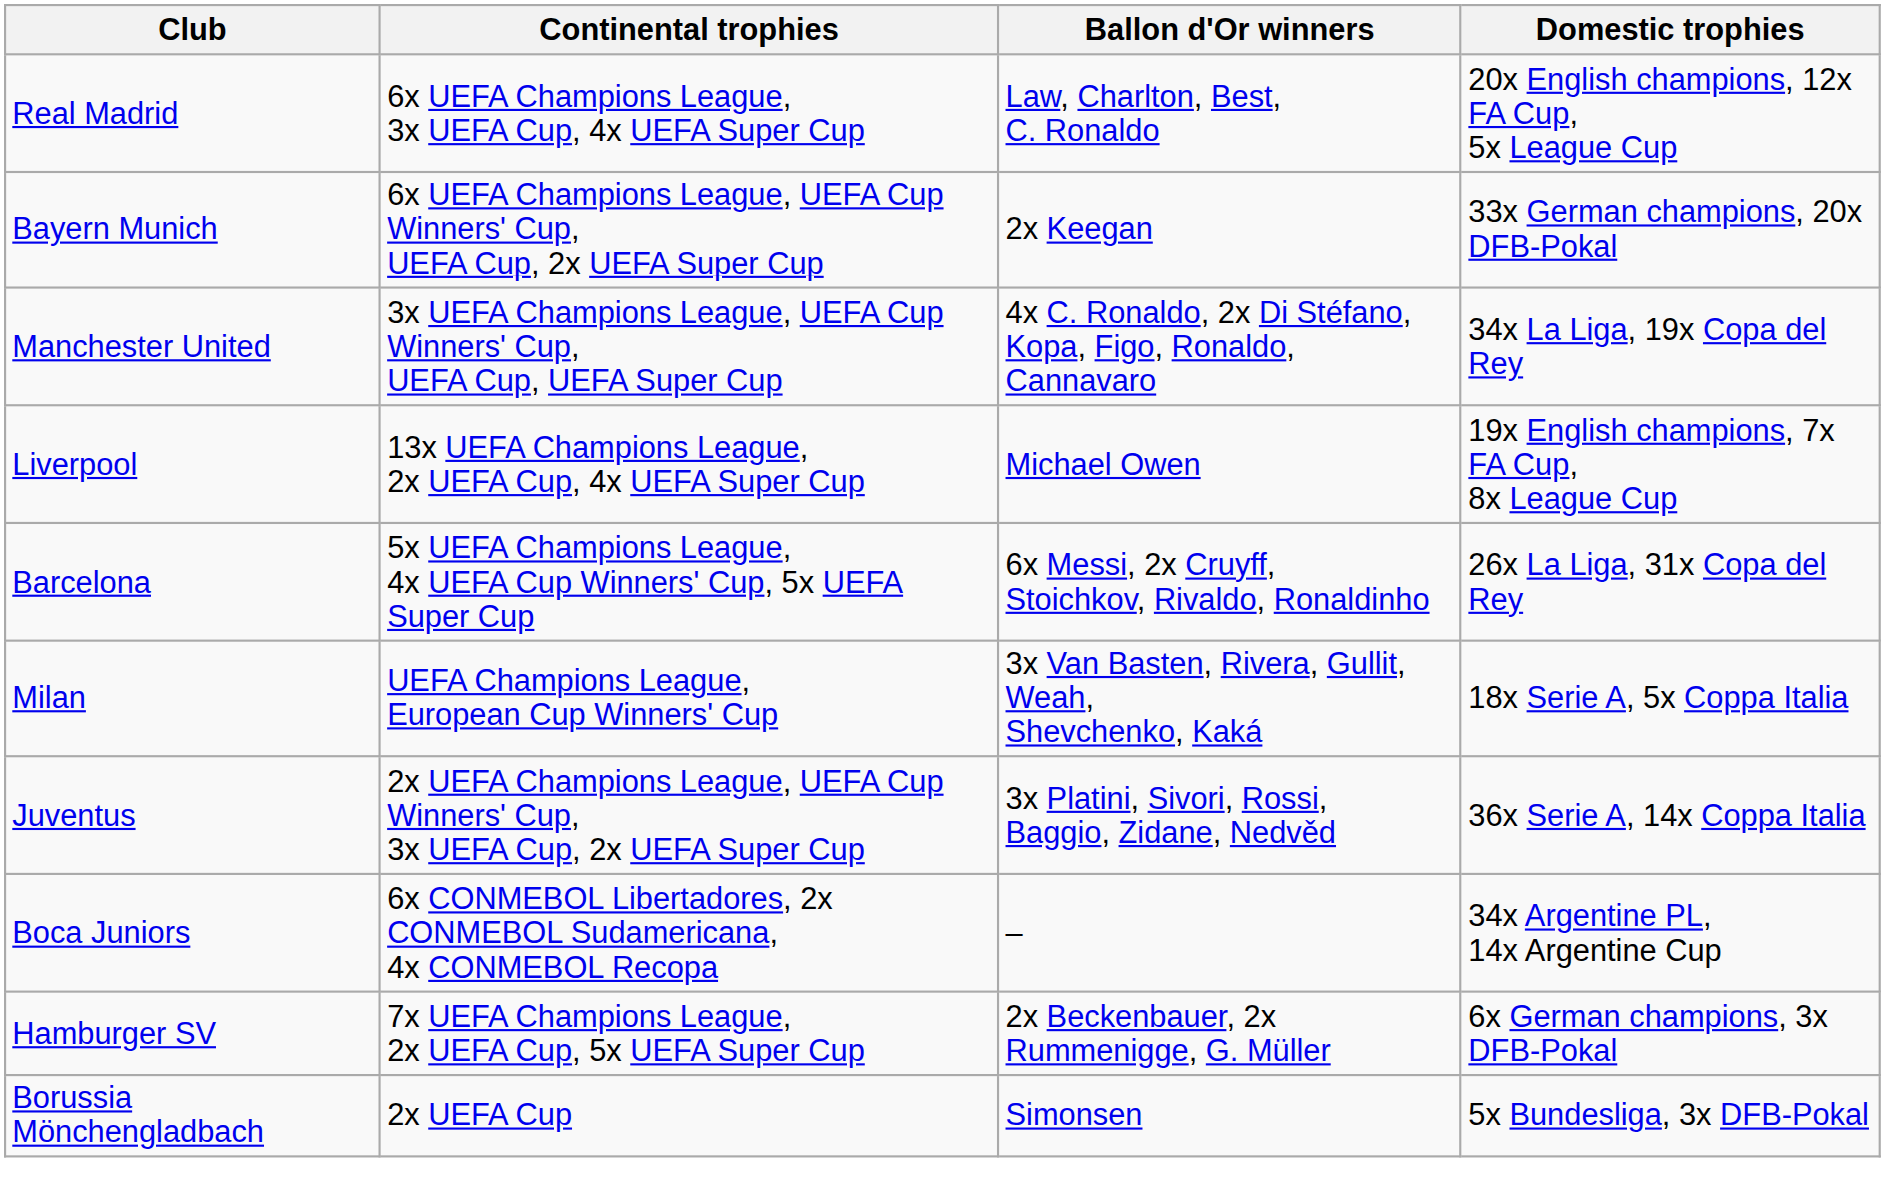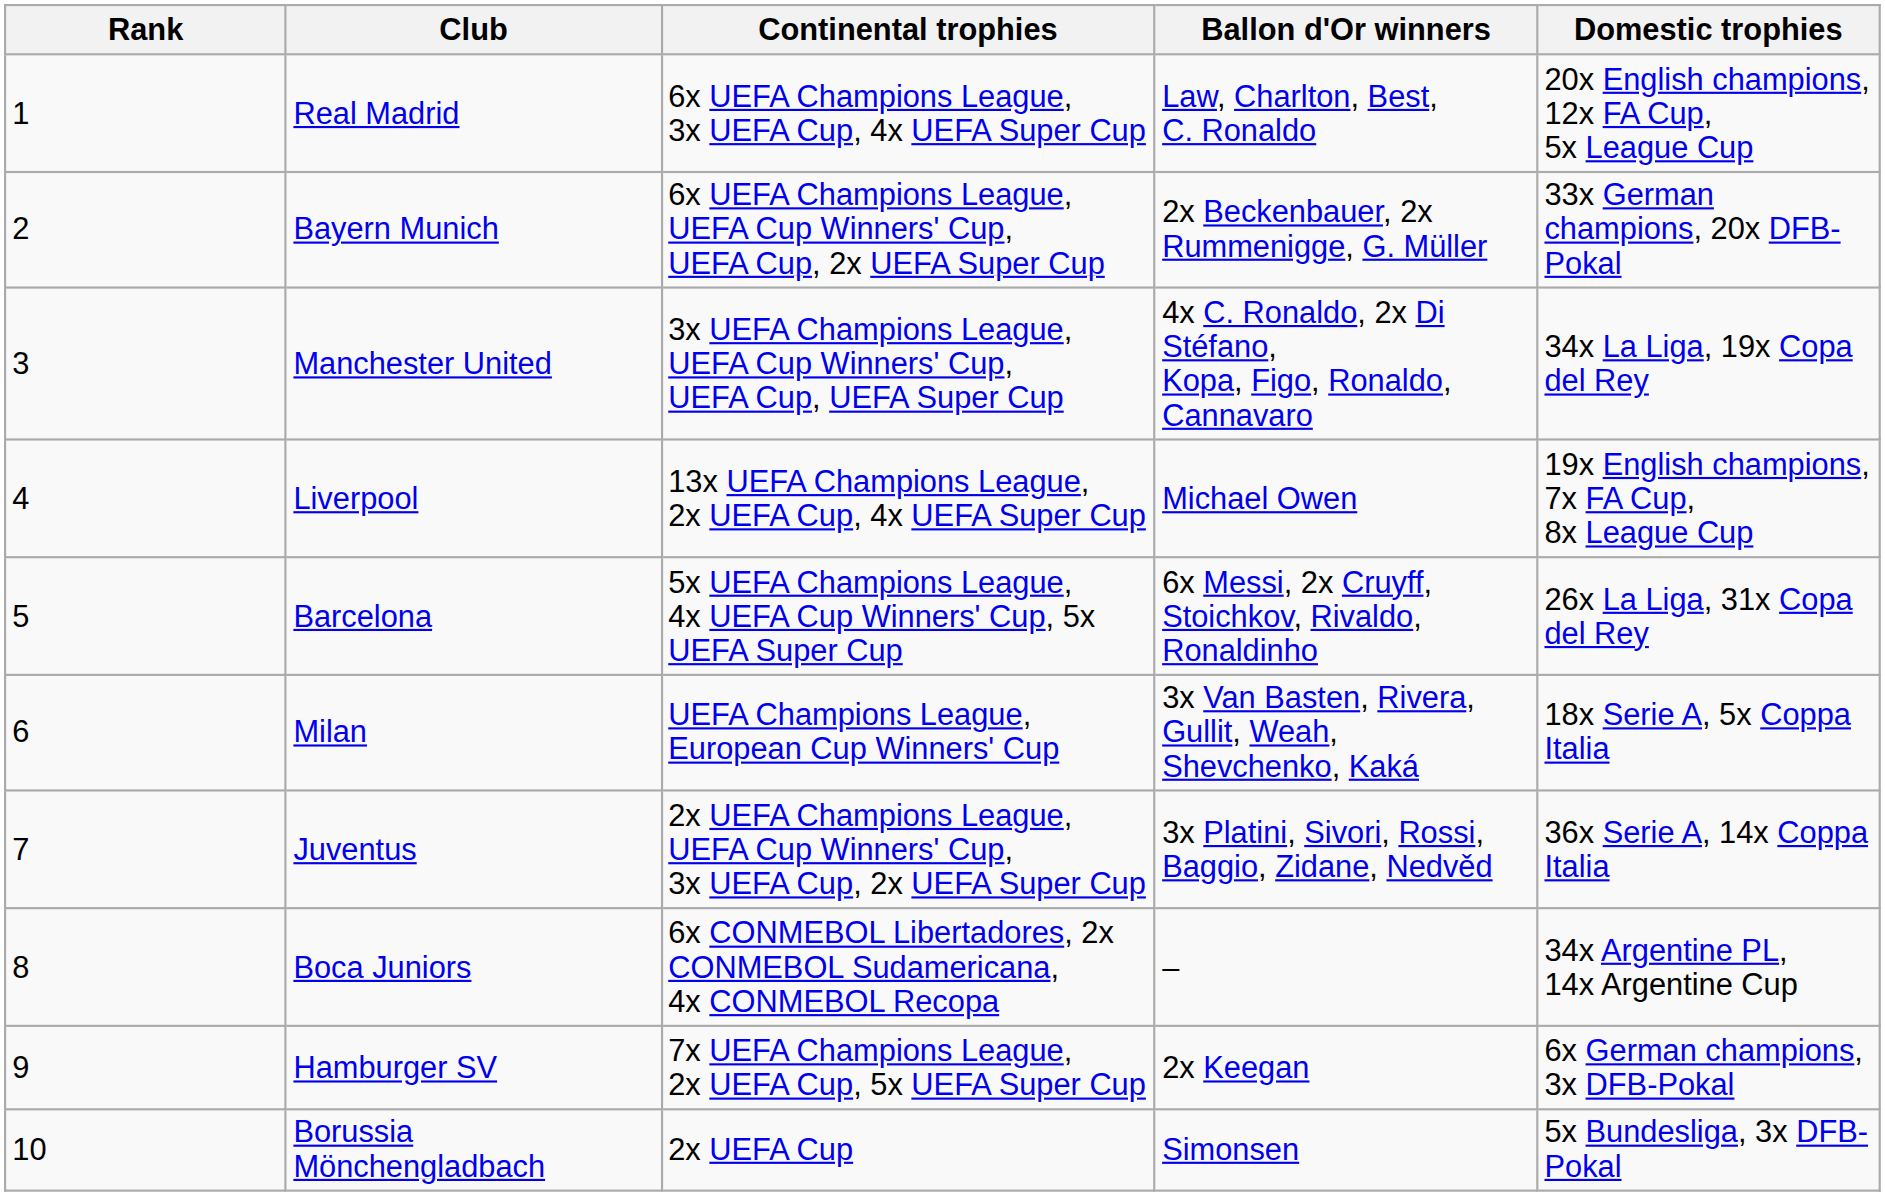+ column: Rank | 1 | 2 | 3 | 4 | 5 | 6 | 7 | 8 | 9 | 10
Bayern Munich | Ballon d'Or winners: 2x Keegan -> 2x Beckenbauer, 2x Rummenigge, G. Müller
Hamburger SV | Ballon d'Or winners: 2x Beckenbauer, 2x Rummenigge, G. Müller -> 2x Keegan
